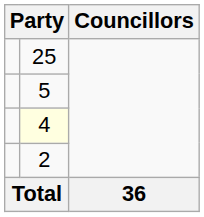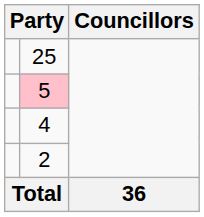5 | column 2: no background -> pink background
4 | column 2: lightyellow background -> no background
